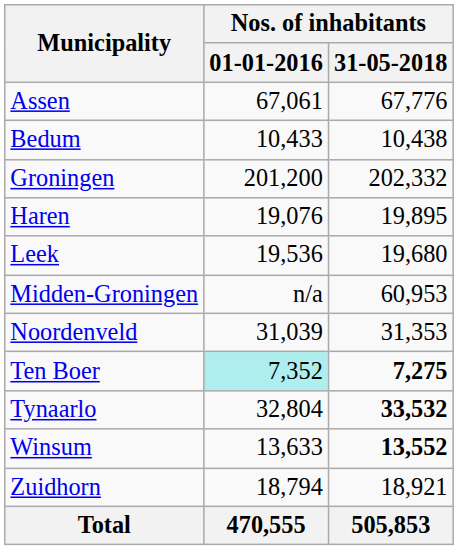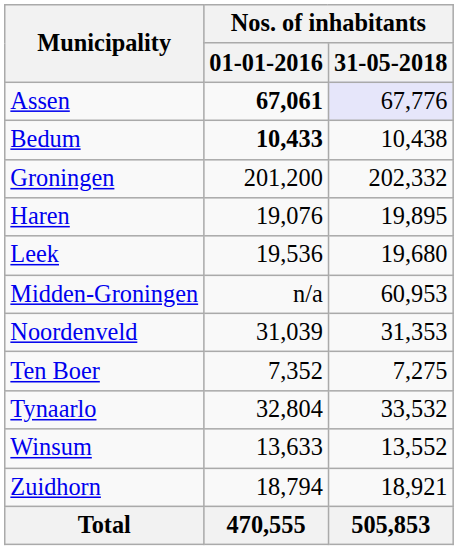Assen | Nos. of inhabitants / 01-01-2016: normal -> bold
Assen | Nos. of inhabitants / 31-05-2018: no background -> lavender background
Bedum | Nos. of inhabitants / 01-01-2016: normal -> bold
Ten Boer | Nos. of inhabitants / 01-01-2016: paleturquoise background -> no background
Ten Boer | Nos. of inhabitants / 31-05-2018: bold -> normal
Tynaarlo | Nos. of inhabitants / 31-05-2018: bold -> normal
Winsum | Nos. of inhabitants / 31-05-2018: bold -> normal
